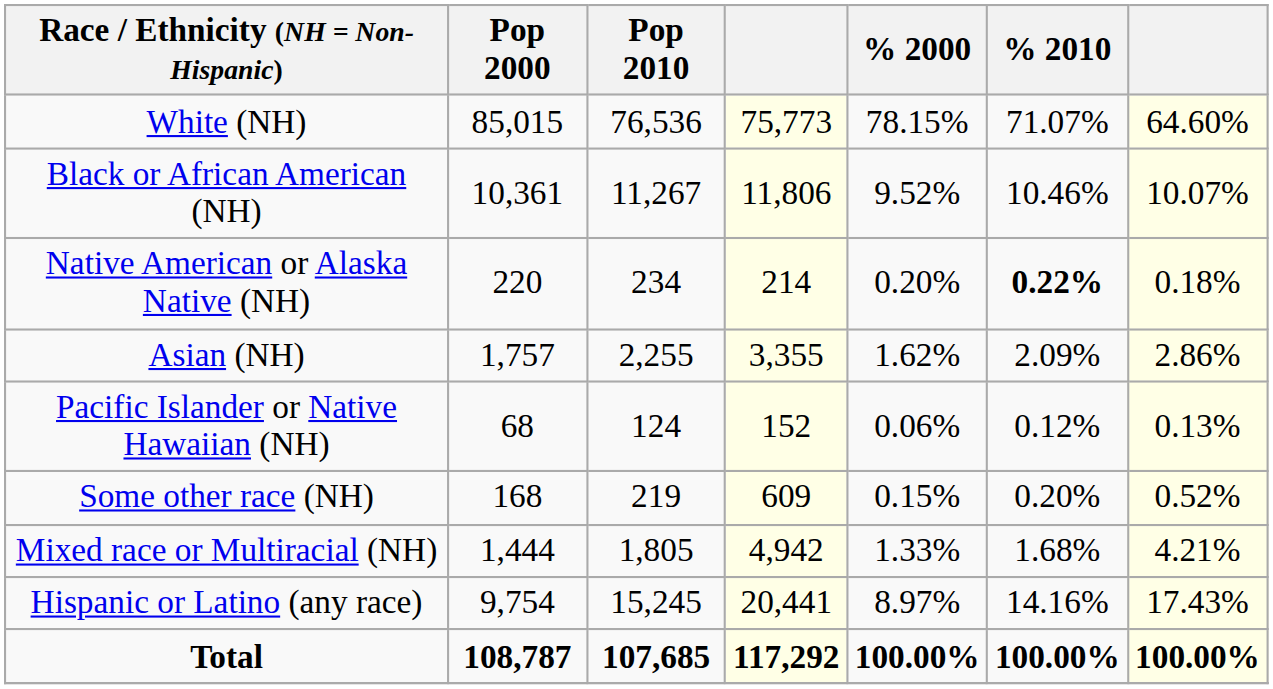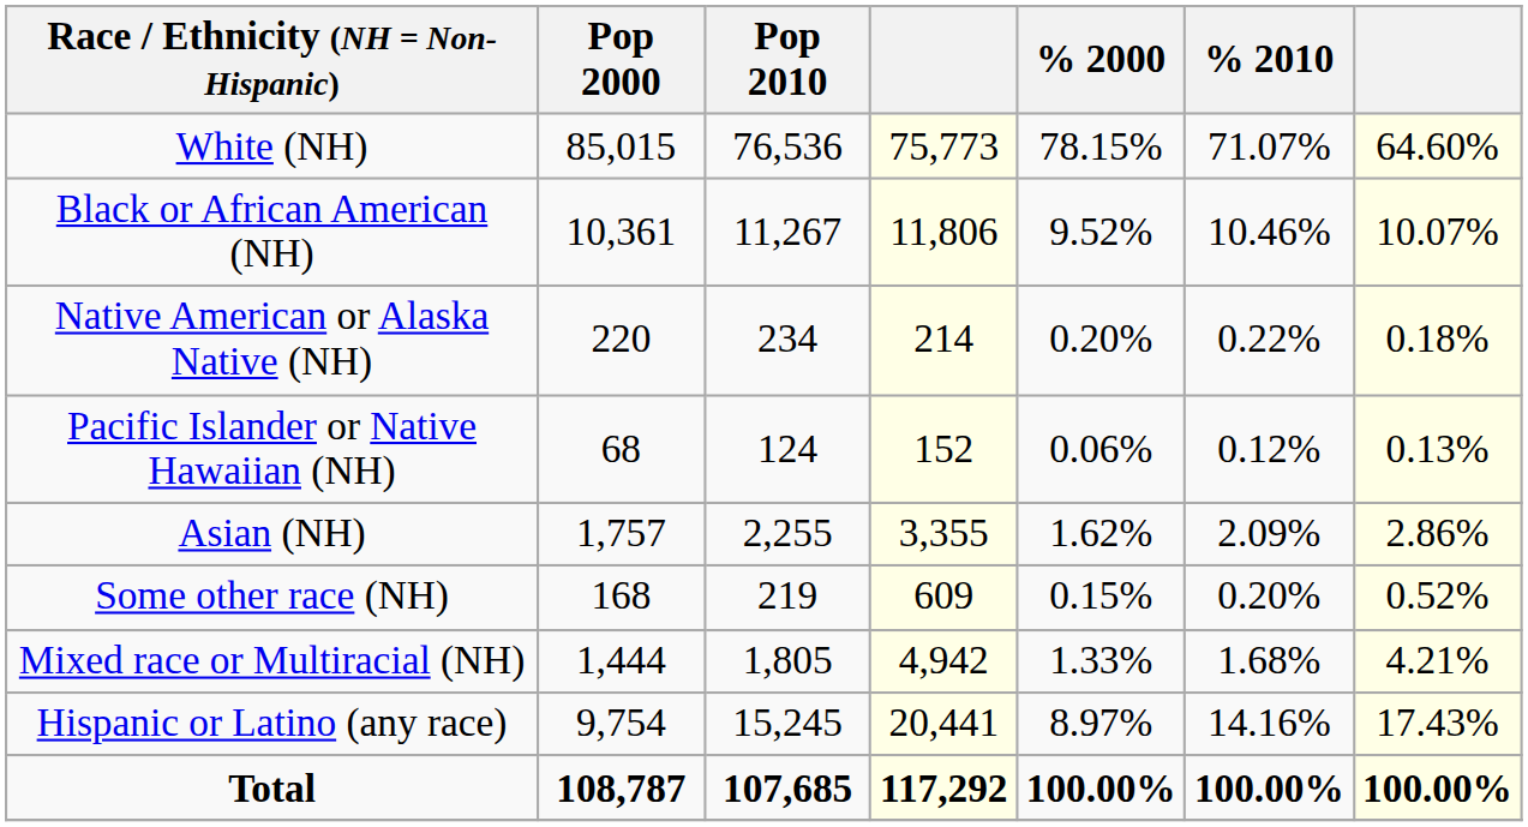Native American or Alaska Native (NH) | % 2010: bold -> normal
rows swapped: Asian (NH) <-> Pacific Islander or Native Hawaiian (NH)
